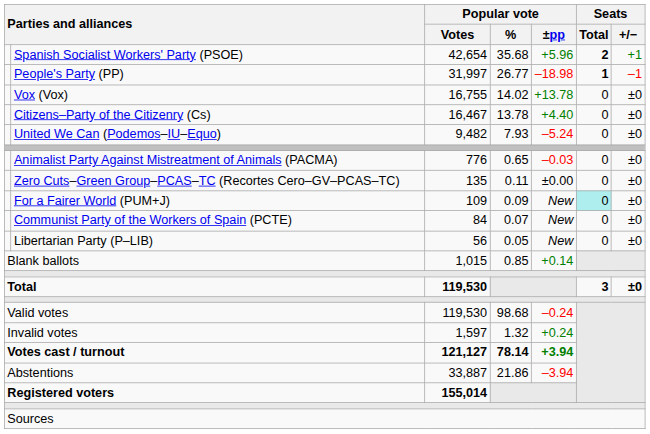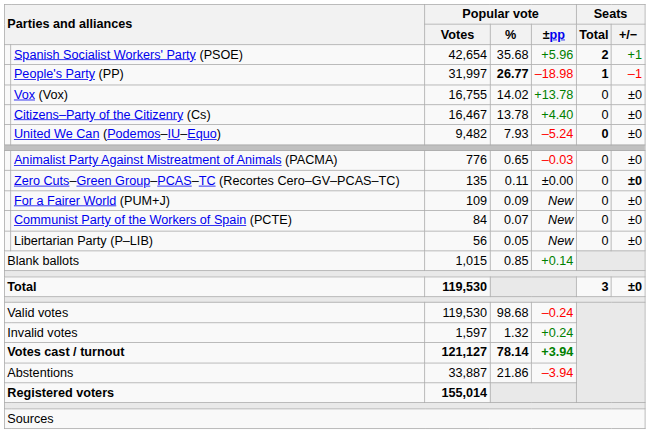People's Party (PP) | Popular vote / %: normal -> bold
United We Can (Podemos–IU–Equo) | Seats / Total: normal -> bold
Zero Cuts–Green Group–PCAS–TC (Recortes Cero–GV–PCAS–TC) | Seats / +/−: normal -> bold
For a Fairer World (PUM+J) | Seats / Total: paleturquoise background -> no background
